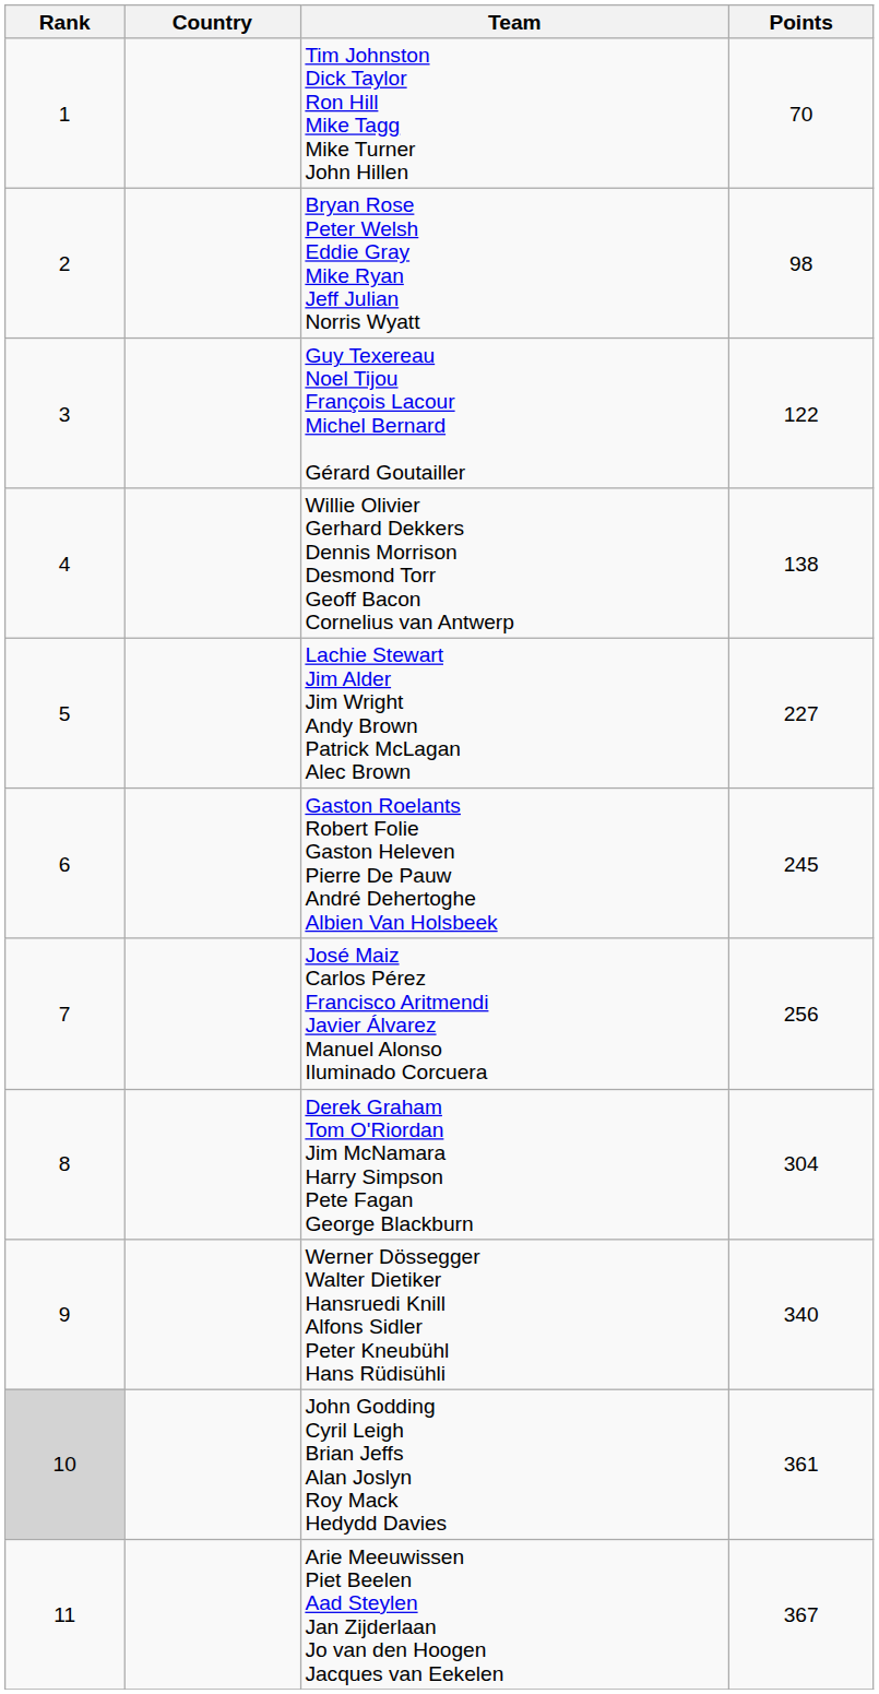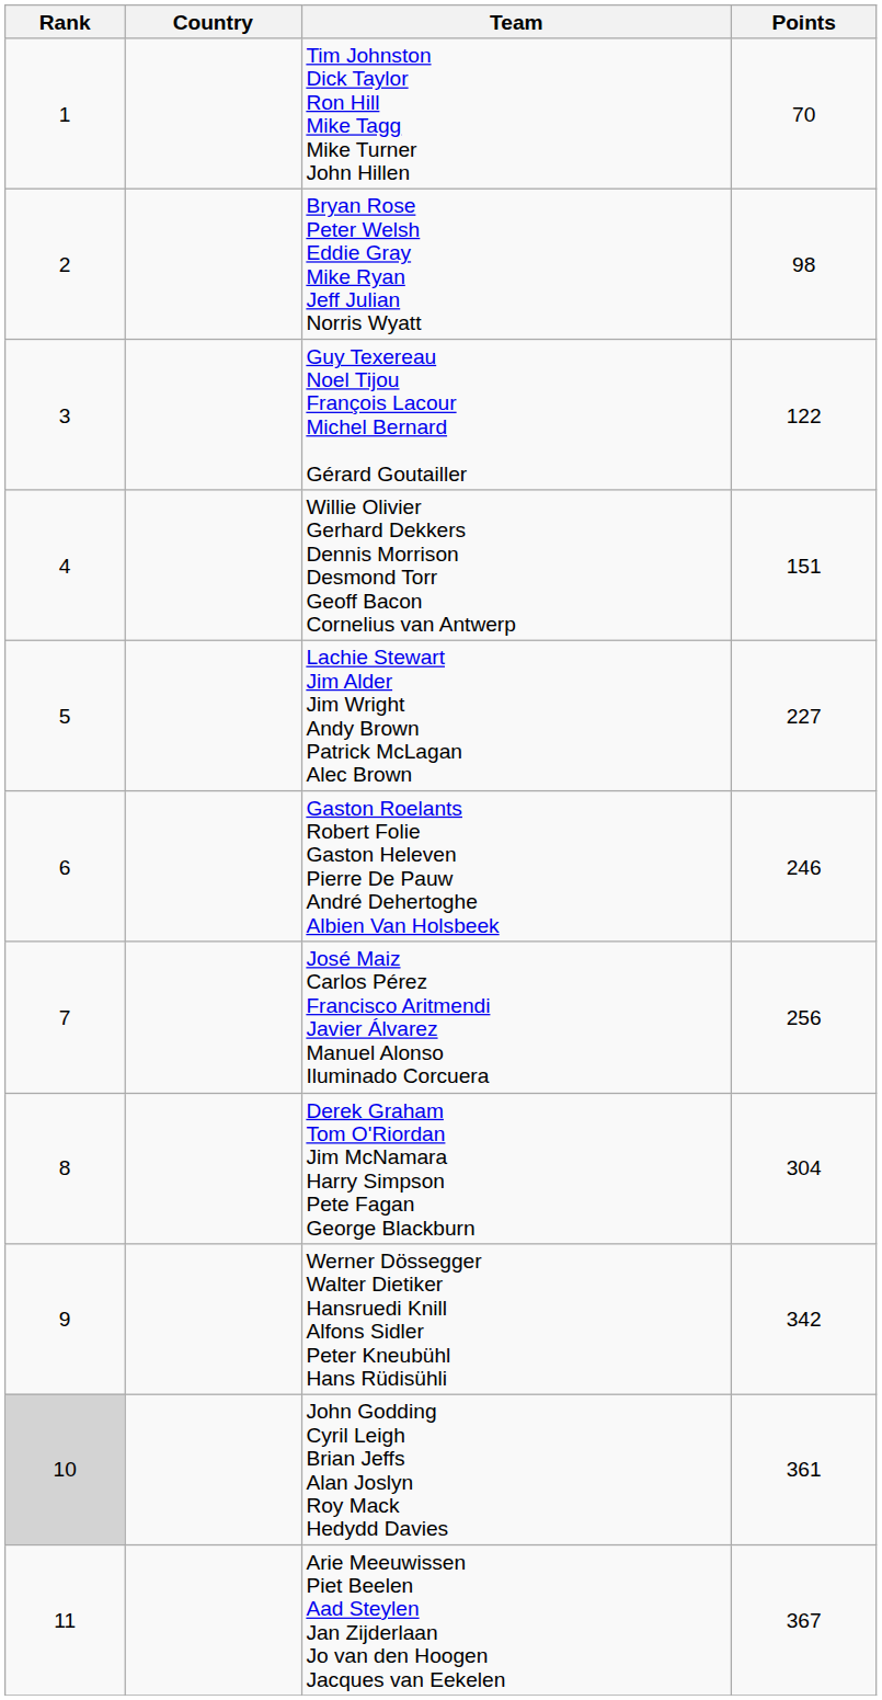row 5 | Points: 138 -> 151
row 7 | Points: 245 -> 246
row 10 | Points: 340 -> 342
